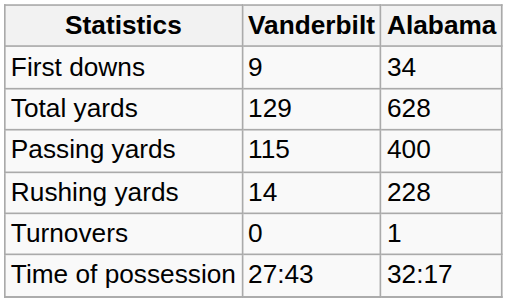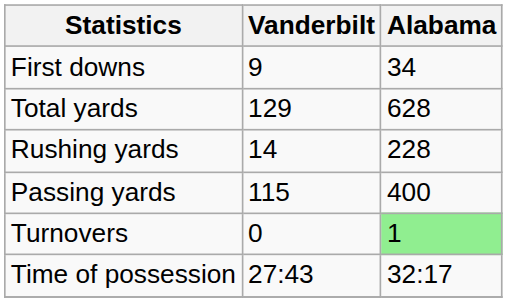rows swapped: Rushing yards <-> Passing yards
Turnovers | Alabama: no background -> lightgreen background
